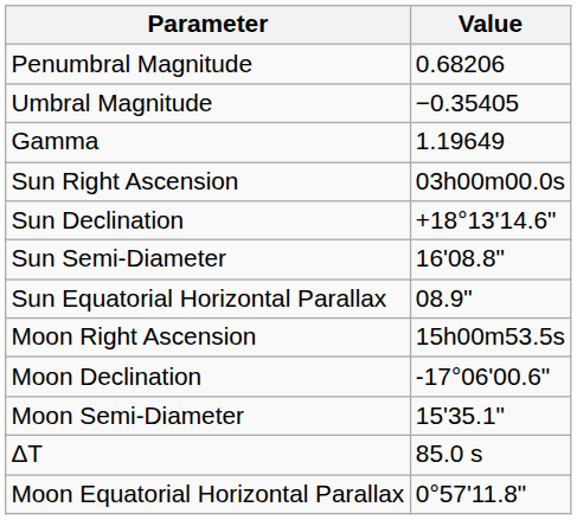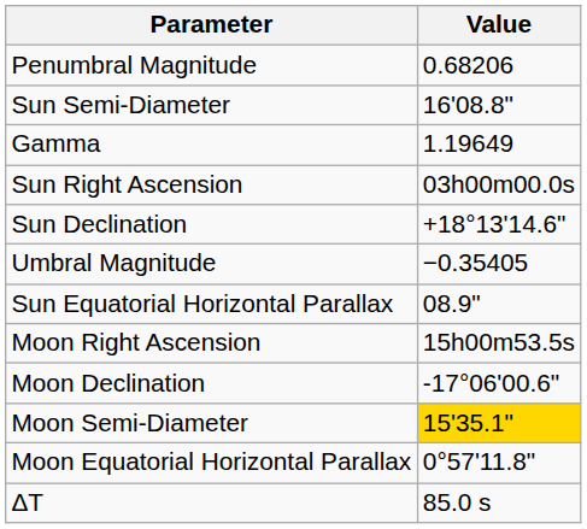rows swapped: Umbral Magnitude <-> Sun Semi-Diameter
Moon Semi-Diameter | Value: no background -> gold background
rows swapped: Moon Equatorial Horizontal Parallax <-> ΔT
